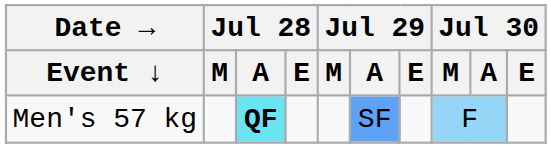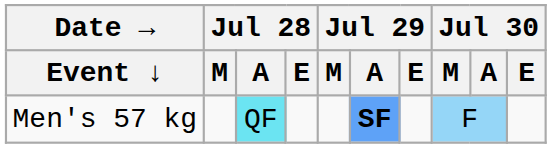Men's 57 kg | Jul 28 / A: bold -> normal
Men's 57 kg | Jul 29 / A: normal -> bold
